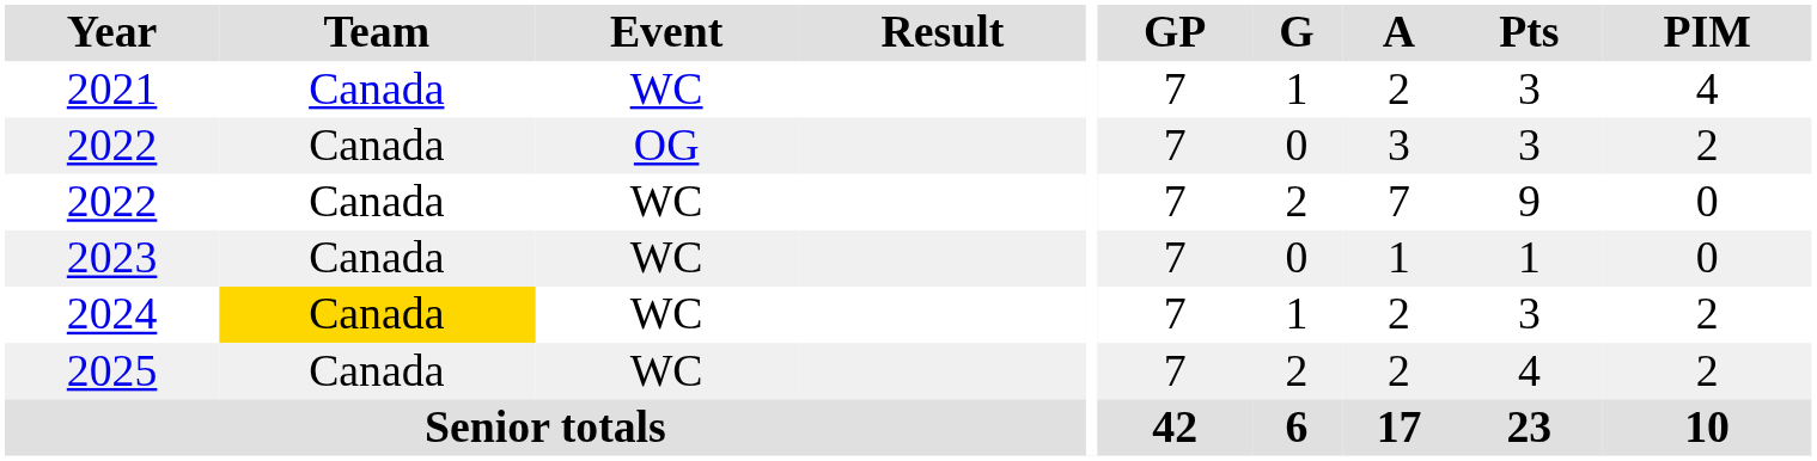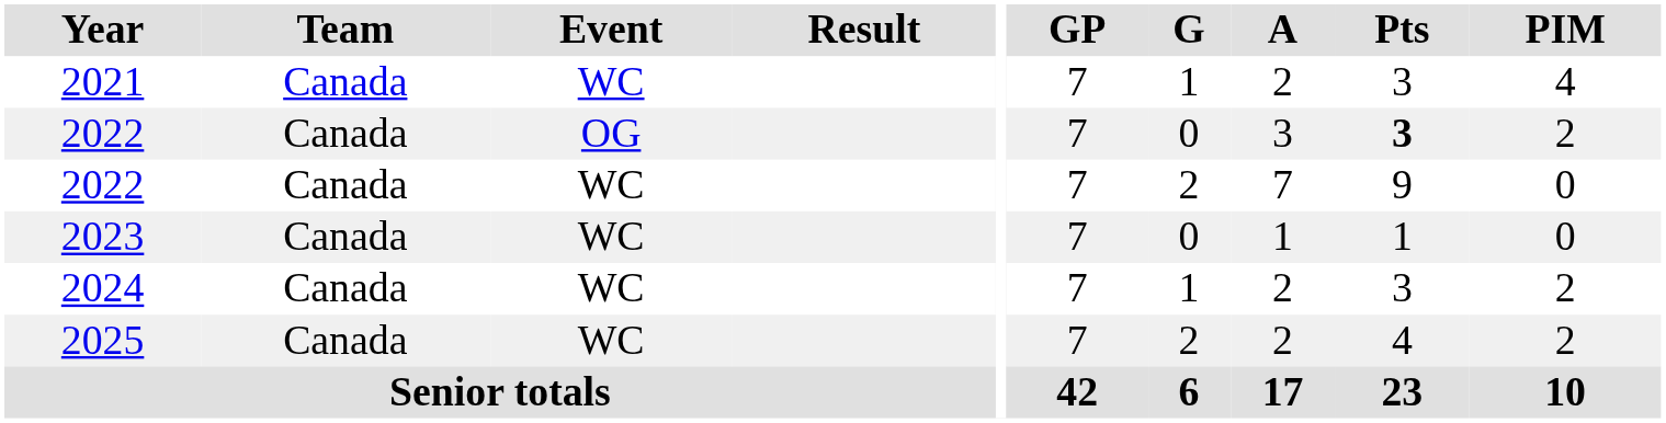2022 / OG | Pts: normal -> bold
2024 | Team: gold background -> no background
